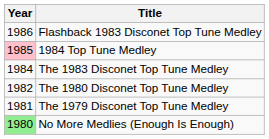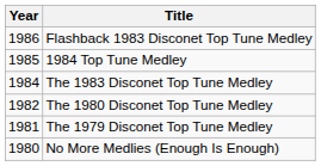1984 Top Tune Medley | Year: pink background -> no background
No More Medlies (Enough Is Enough) | Year: lightgreen background -> no background
